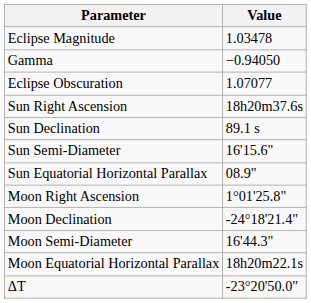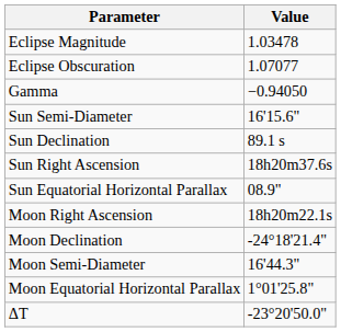rows swapped: Eclipse Obscuration <-> Gamma
rows swapped: Sun Right Ascension <-> Sun Semi-Diameter
Moon Right Ascension | Value: 1°01'25.8" -> 18h20m22.1s
Moon Equatorial Horizontal Parallax | Value: 18h20m22.1s -> 1°01'25.8"
